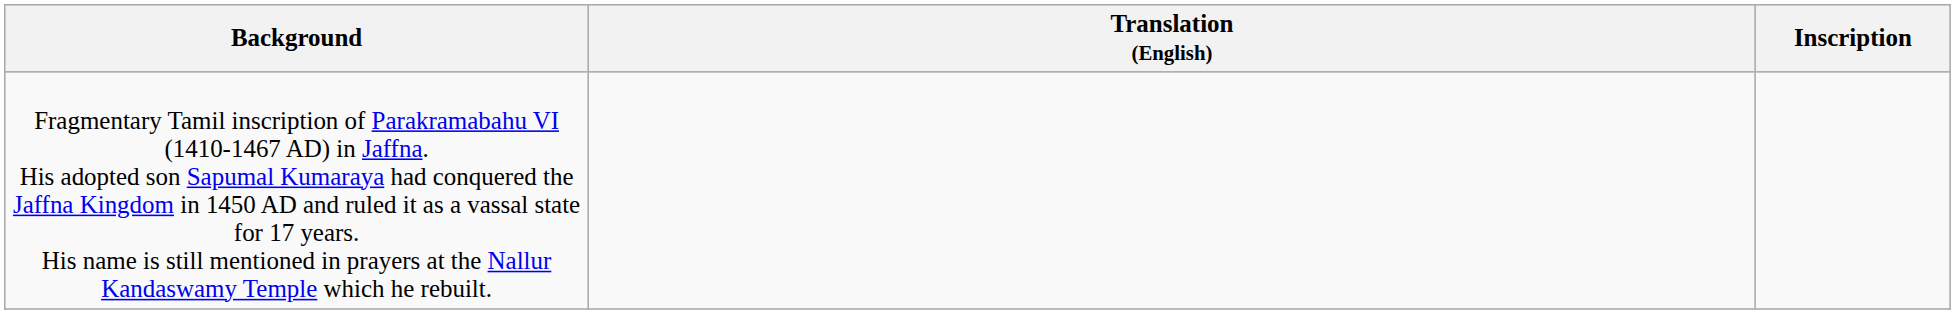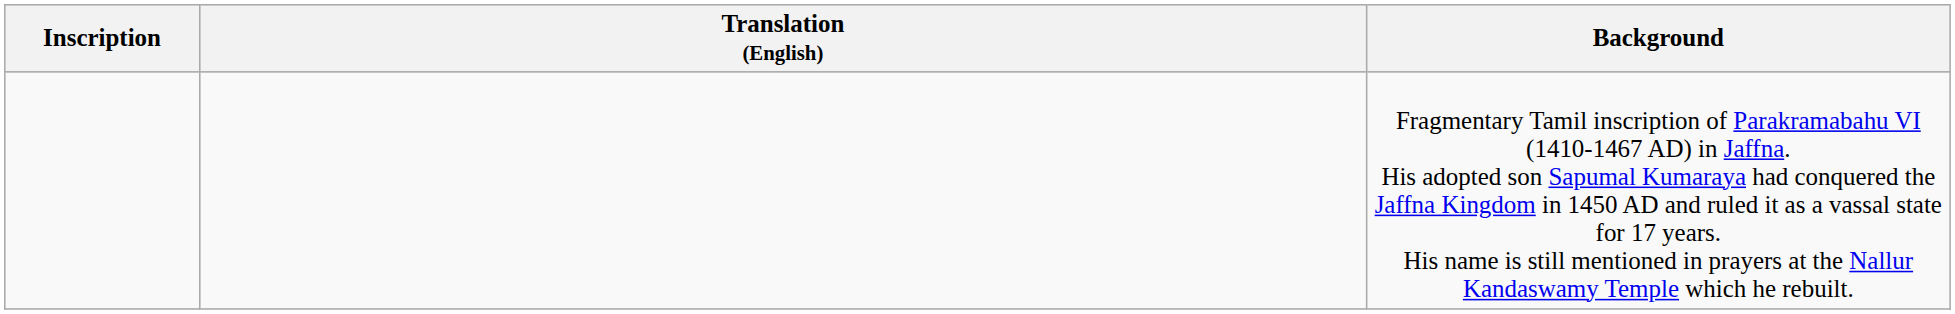columns swapped: Background <-> Inscription
